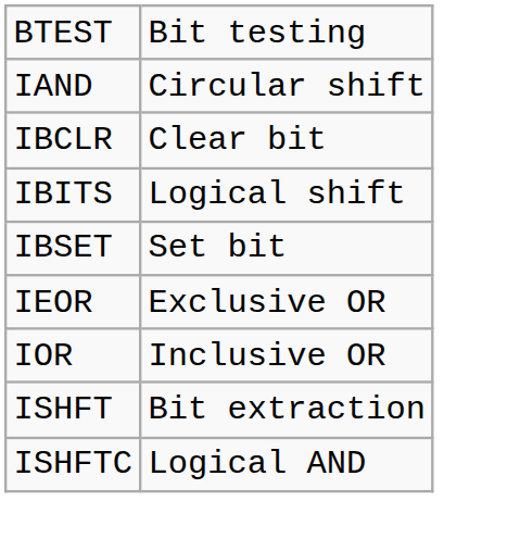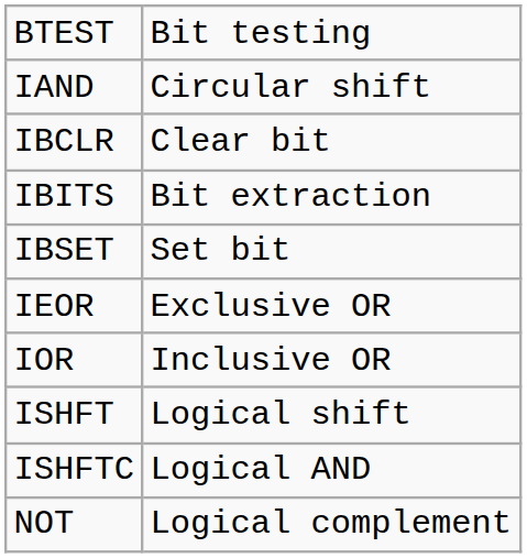IBITS | column 2: Logical shift -> Bit extraction
ISHFT | column 2: Bit extraction -> Logical shift
+ row: NOT | Logical complement
